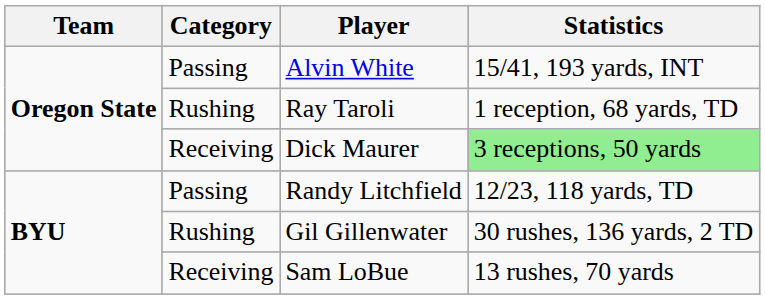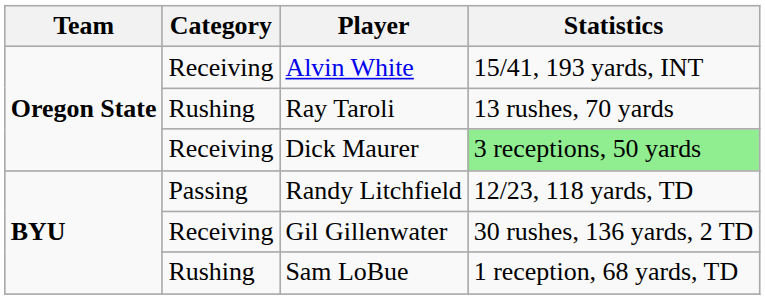Alvin White | Category: Passing -> Receiving
Ray Taroli | Statistics: 1 reception, 68 yards, TD -> 13 rushes, 70 yards
Gil Gillenwater | Category: Rushing -> Receiving
Sam LoBue | Category: Receiving -> Rushing
Sam LoBue | Statistics: 13 rushes, 70 yards -> 1 reception, 68 yards, TD
